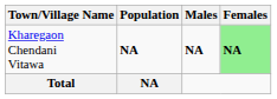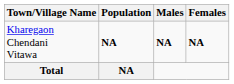Kharegaon Chendani Vitawa | Females: lightgreen background -> no background
